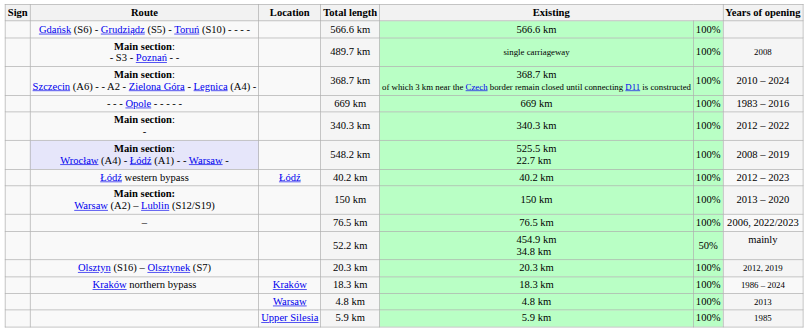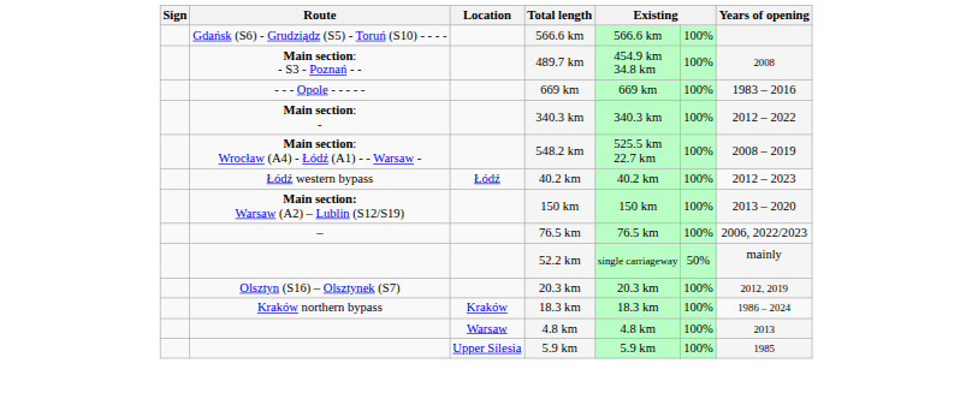489.7 km | column 5: single carriageway -> 454.9 km 34.8 km
- row: Main section: Szczecin (A6) - - A2 - Zielona Góra - Legnica (A4) - | 368.7 km | 368.7 km of which 3 km near the Czech border remain closed until connecting D11 is constructed | 100% | 2010 – 2024
548.2 km | Route: lavender background -> no background
52.2 km | column 5: 454.9 km 34.8 km -> single carriageway
